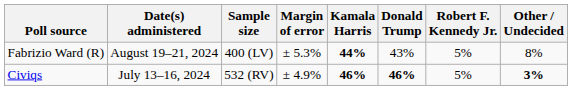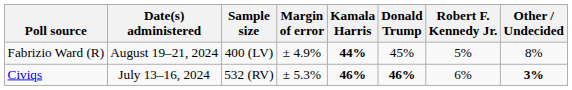Fabrizio Ward (R) | Margin of error: ± 5.3% -> ± 4.9%
Fabrizio Ward (R) | Donald Trump: 43% -> 45%
Civiqs | Margin of error: ± 4.9% -> ± 5.3%
Civiqs | Robert F. Kennedy Jr.: 5% -> 6%
